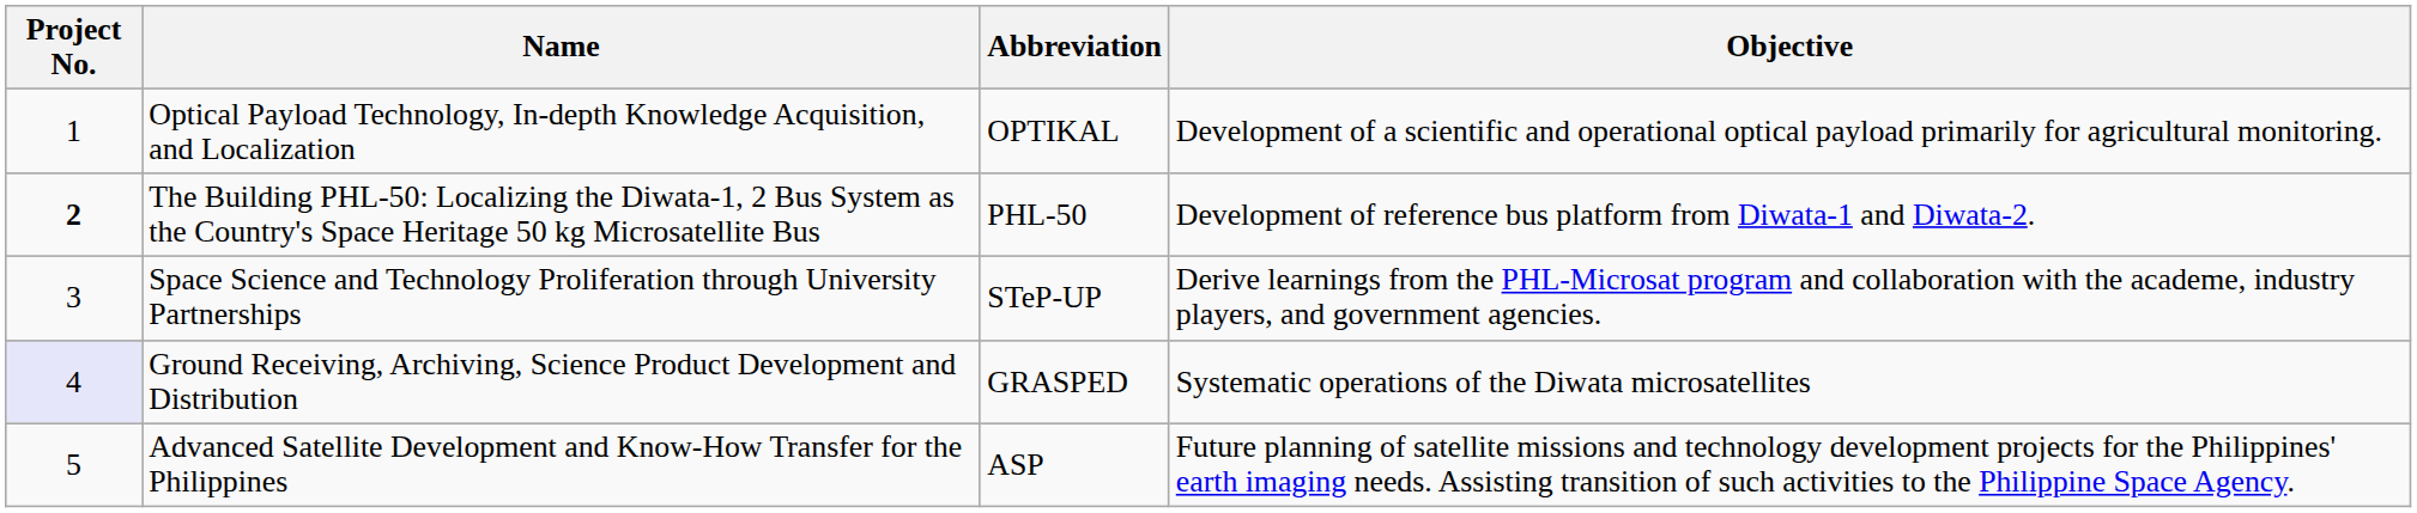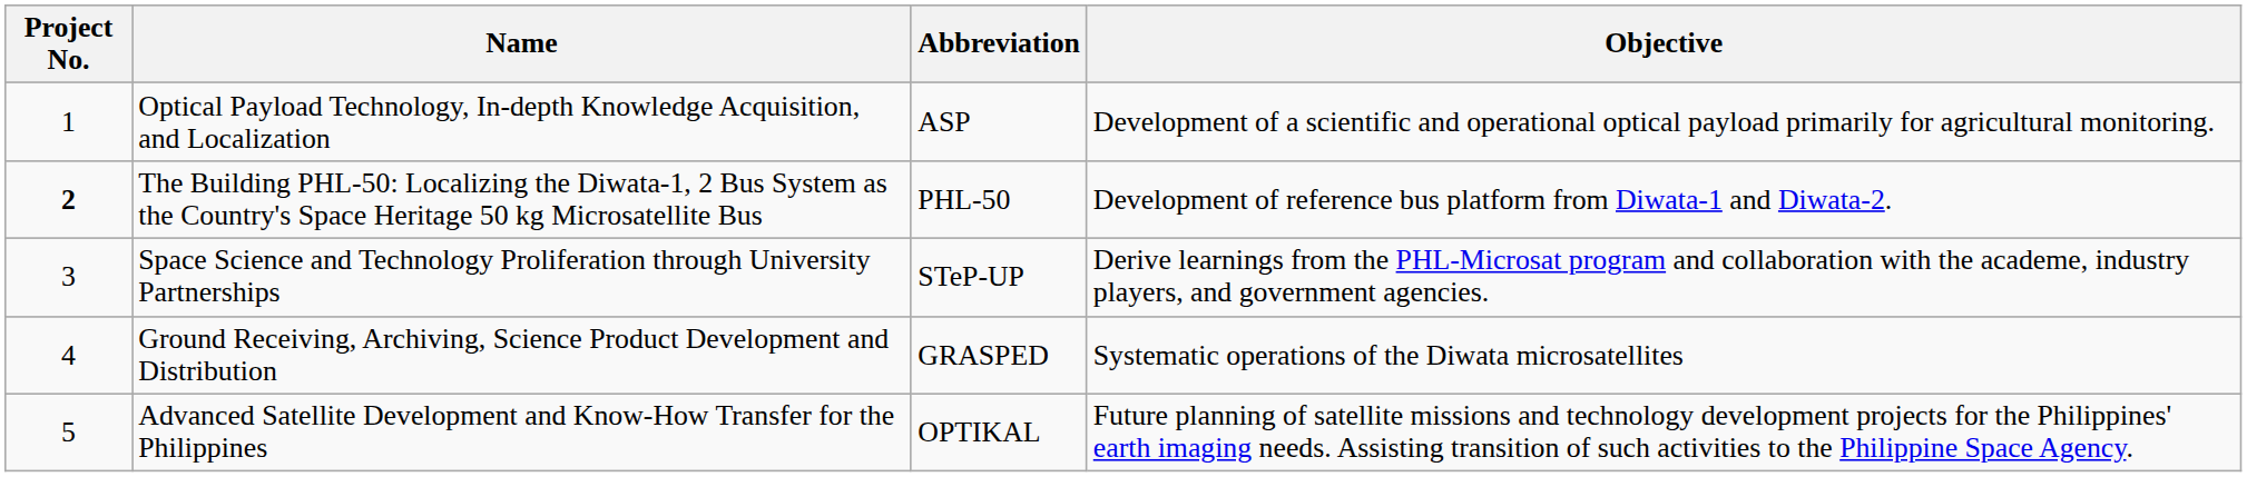row 2 | Abbreviation: OPTIKAL -> ASP
row 5 | Project No.: lavender background -> no background
row 6 | Abbreviation: ASP -> OPTIKAL
